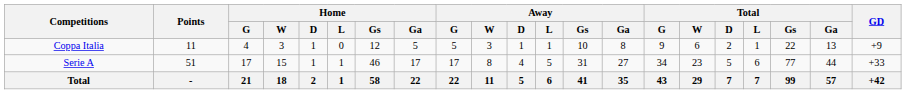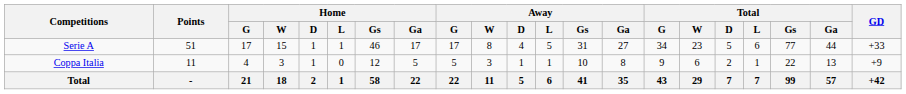rows swapped: Serie A <-> Coppa Italia
